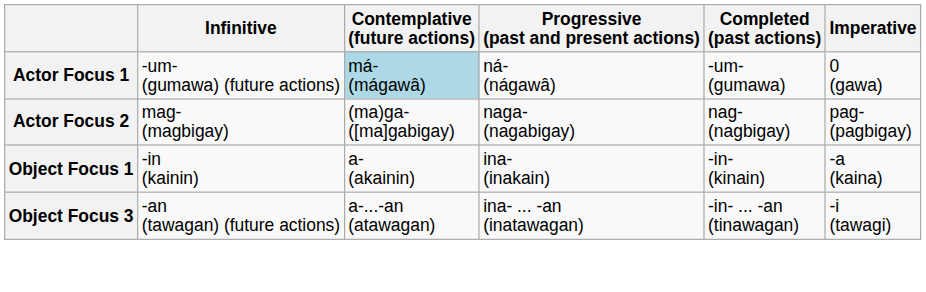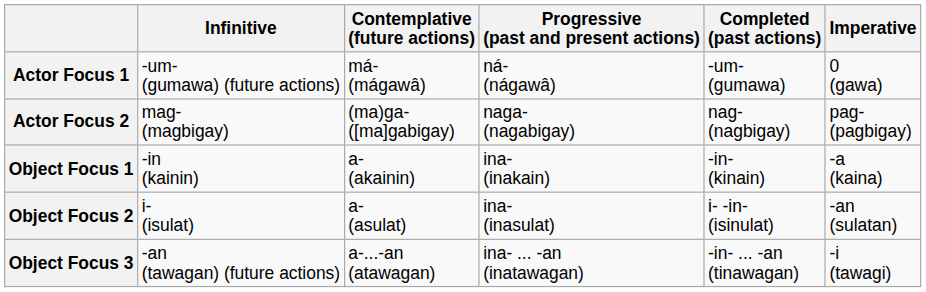Actor Focus 1 | Contemplative (future actions): lightblue background -> no background
+ row: Object Focus 2 | i- (isulat) | a- (asulat) | ina- (inasulat) | i- -in- (isinulat) | -an (sulatan)
